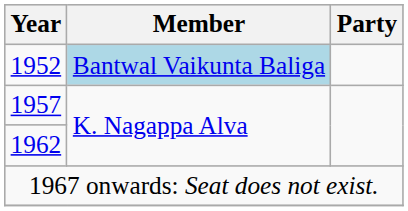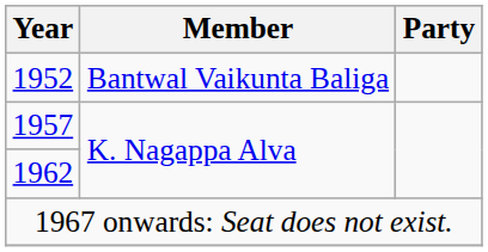1952 | Member: lightblue background -> no background
